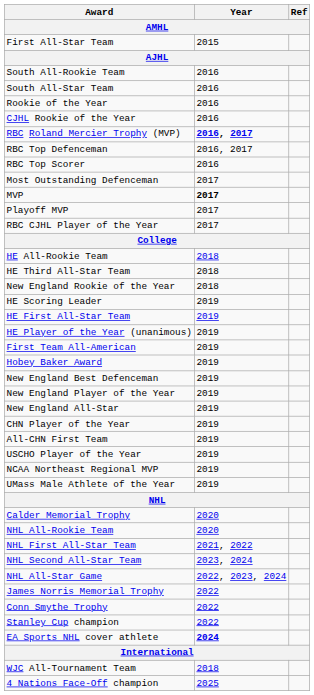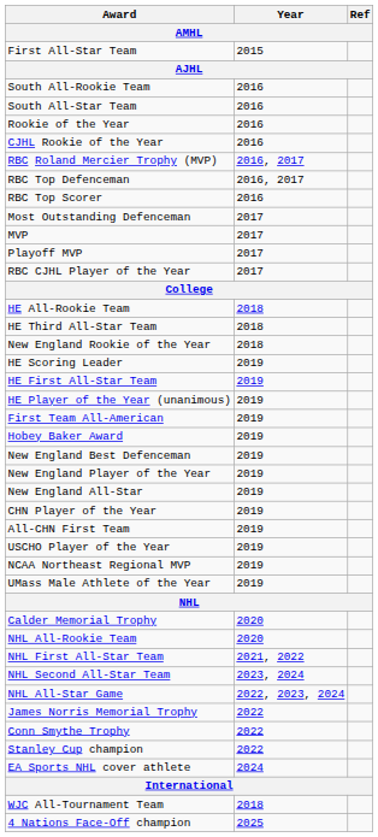RBC Roland Mercier Trophy (MVP) | Year: bold -> normal
MVP | Year: bold -> normal
EA Sports NHL cover athlete | Year: bold -> normal
